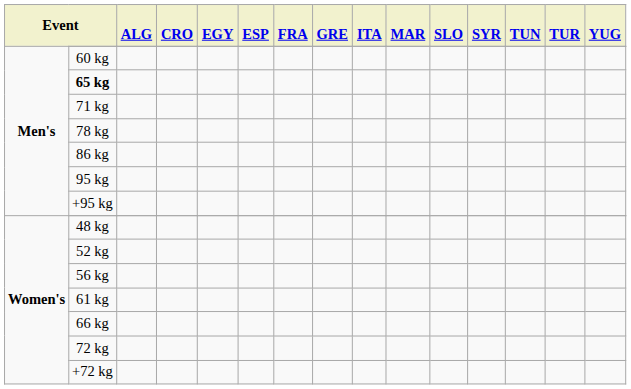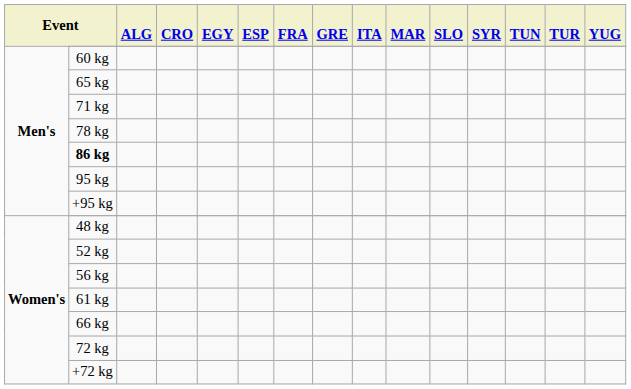65 kg | column 2: bold -> normal
86 kg | column 2: normal -> bold
